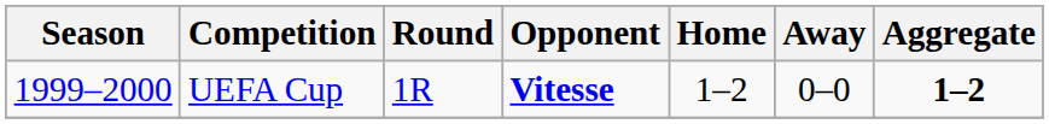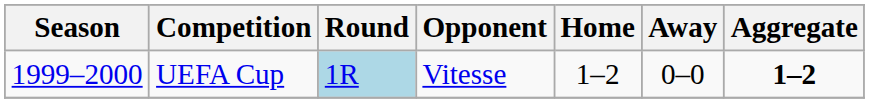UEFA Cup | Round: no background -> lightblue background
UEFA Cup | Opponent: bold -> normal
